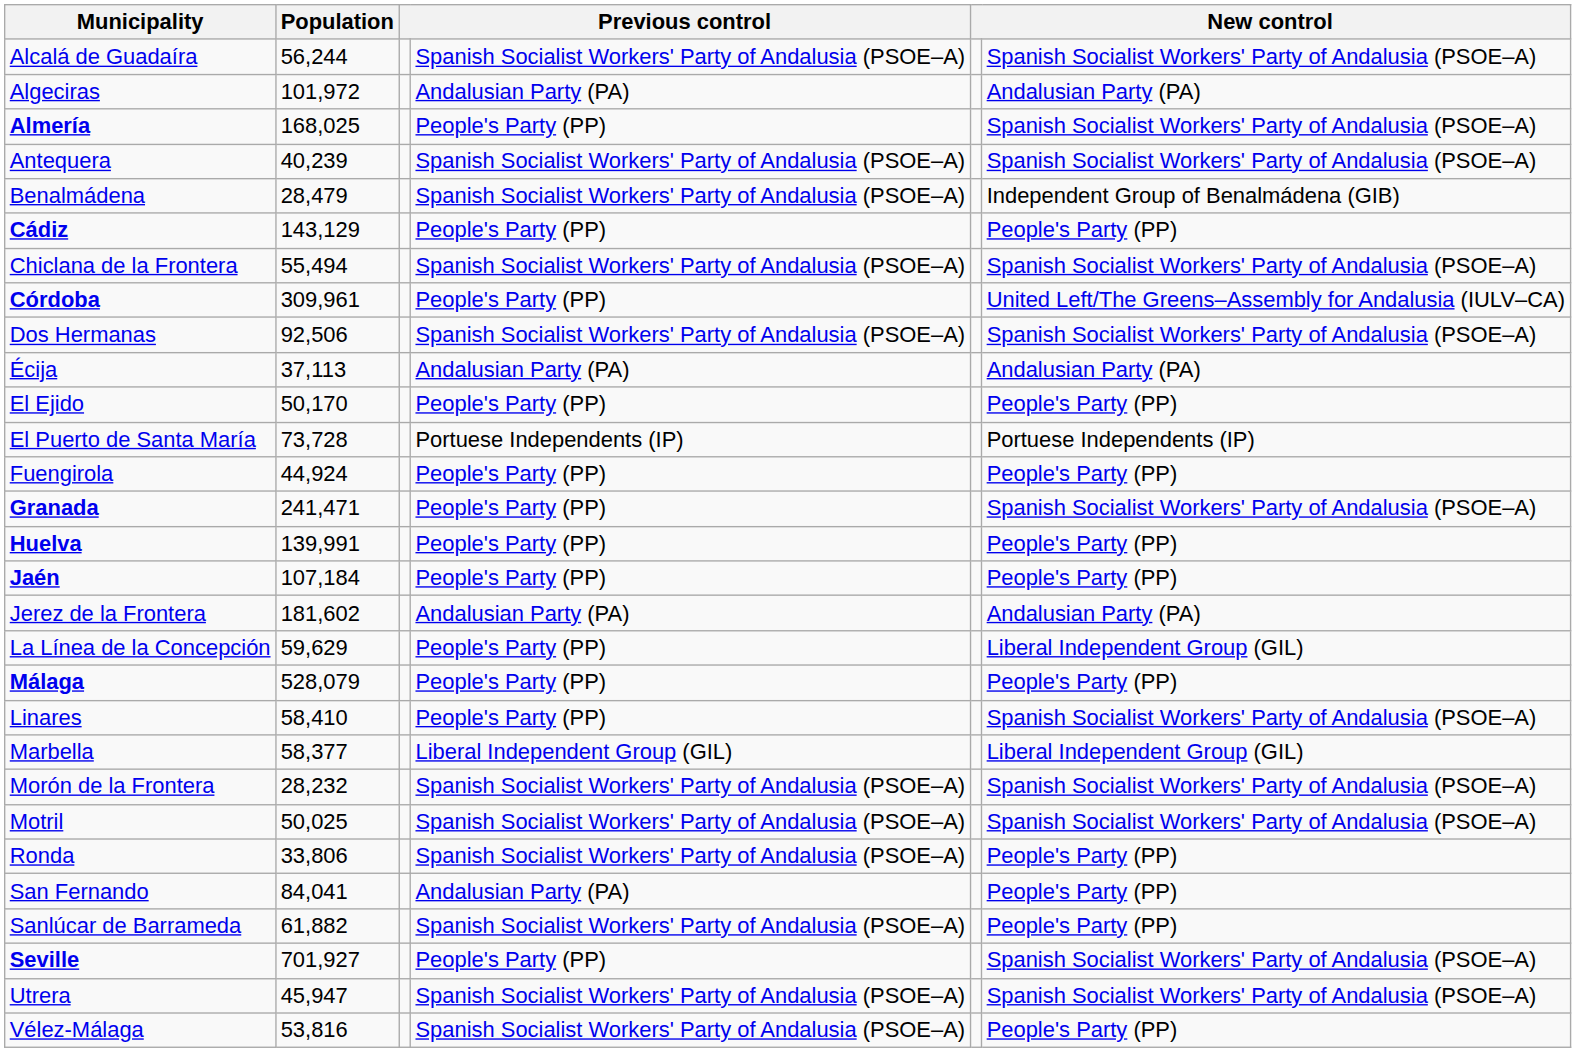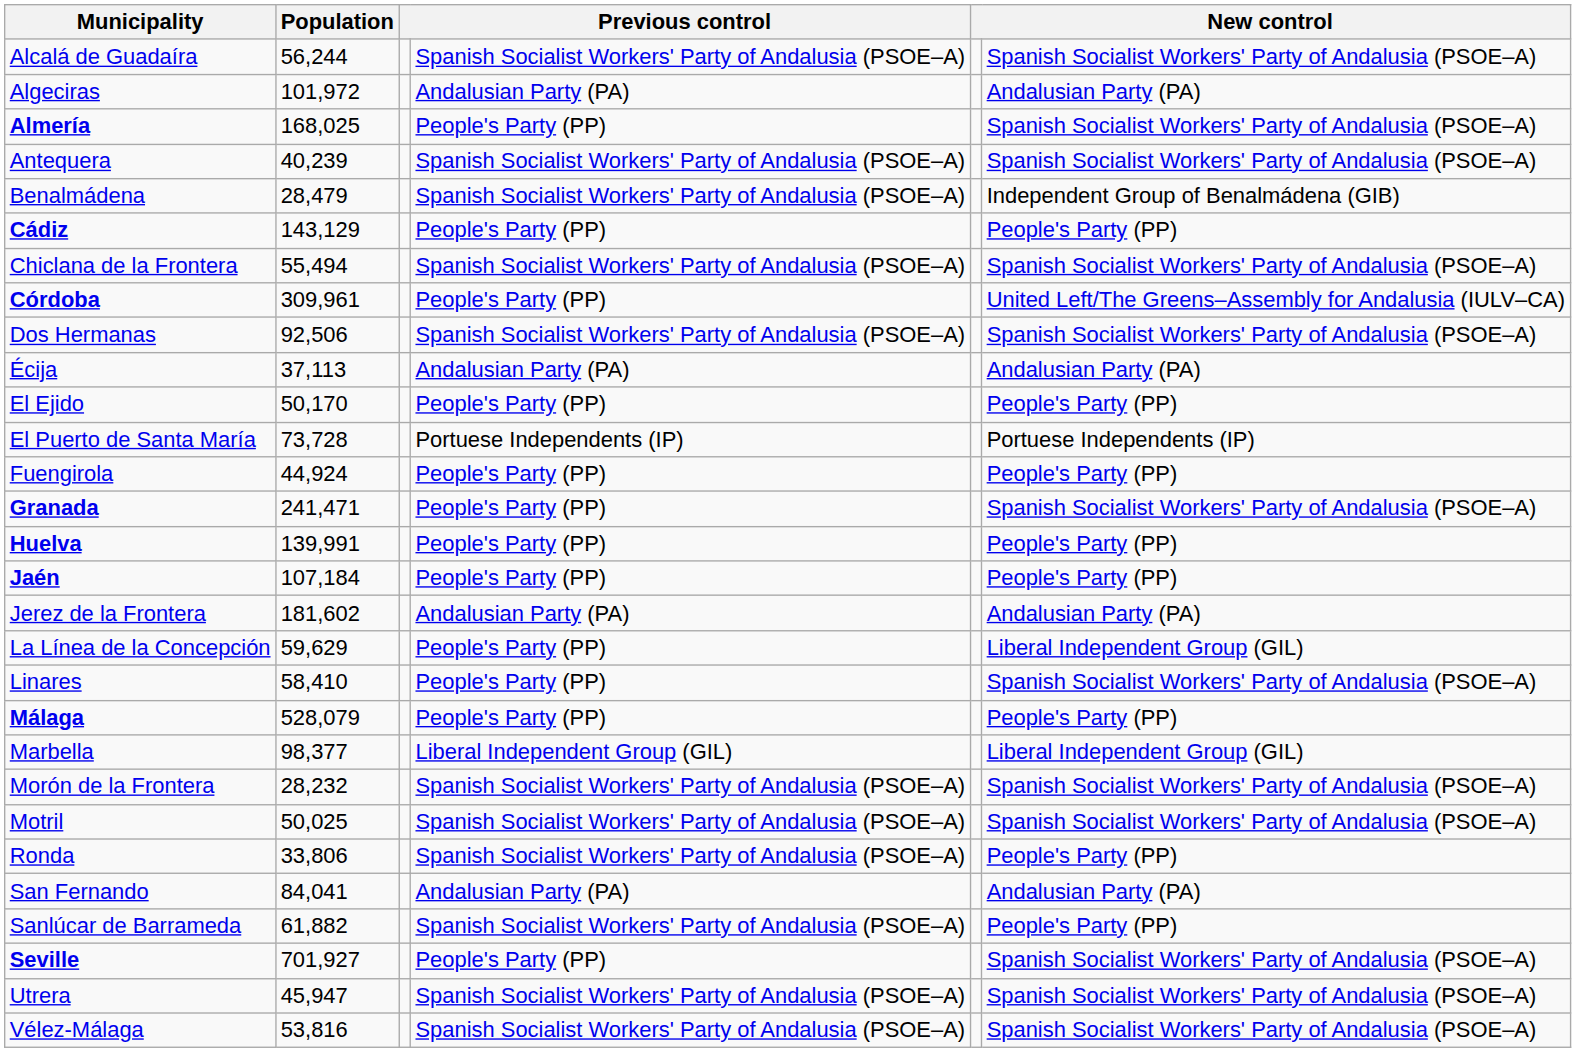rows swapped: Linares <-> Málaga
Marbella | Population: 58,377 -> 98,377
San Fernando | column 6: People's Party (PP) -> Andalusian Party (PA)
Vélez-Málaga | column 6: People's Party (PP) -> Spanish Socialist Workers' Party of Andalusia (PSOE–A)
